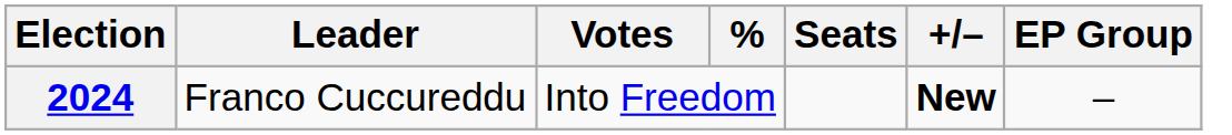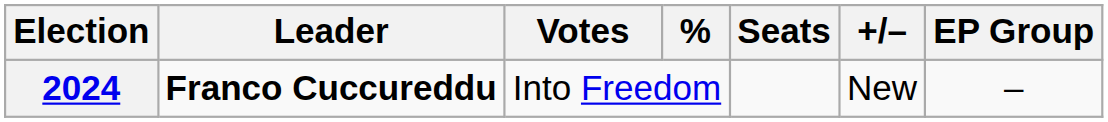2024 | Leader: normal -> bold
2024 | +/–: bold -> normal
